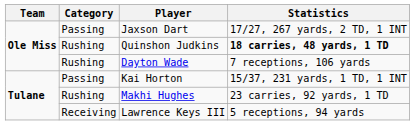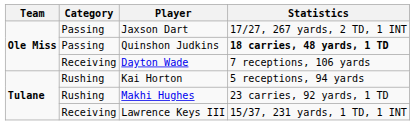Quinshon Judkins | Category: Rushing -> Passing
Dayton Wade | Category: Rushing -> Receiving
Kai Horton | Category: Passing -> Rushing
Kai Horton | Statistics: 15/37, 231 yards, 1 TD, 1 INT -> 5 receptions, 94 yards
Lawrence Keys III | Statistics: 5 receptions, 94 yards -> 15/37, 231 yards, 1 TD, 1 INT
